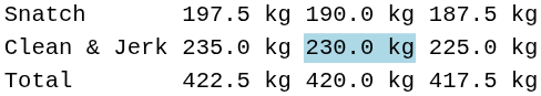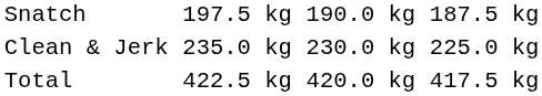Clean & Jerk | column 3: lightblue background -> no background
